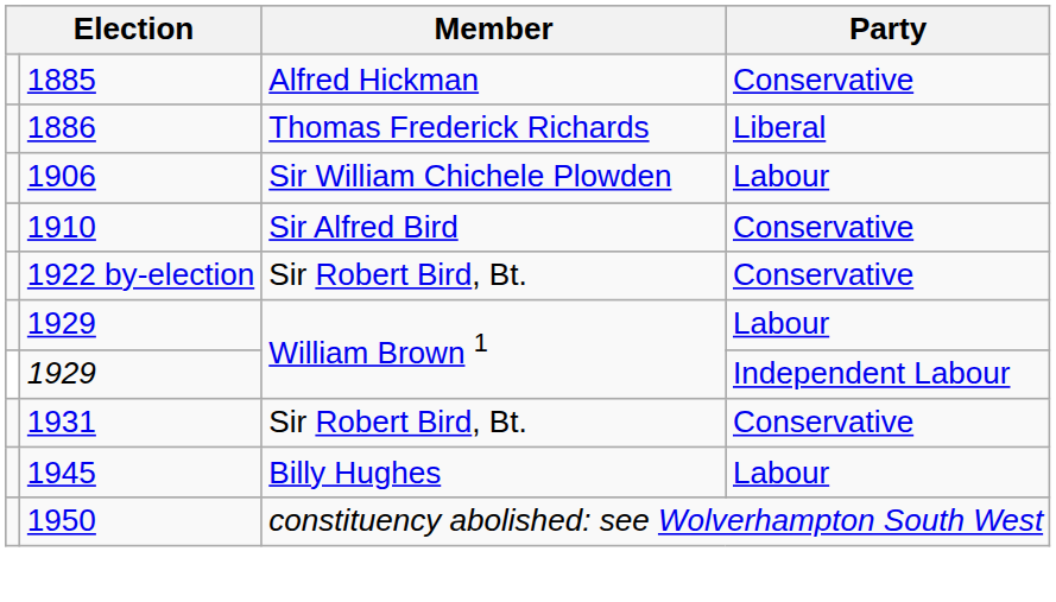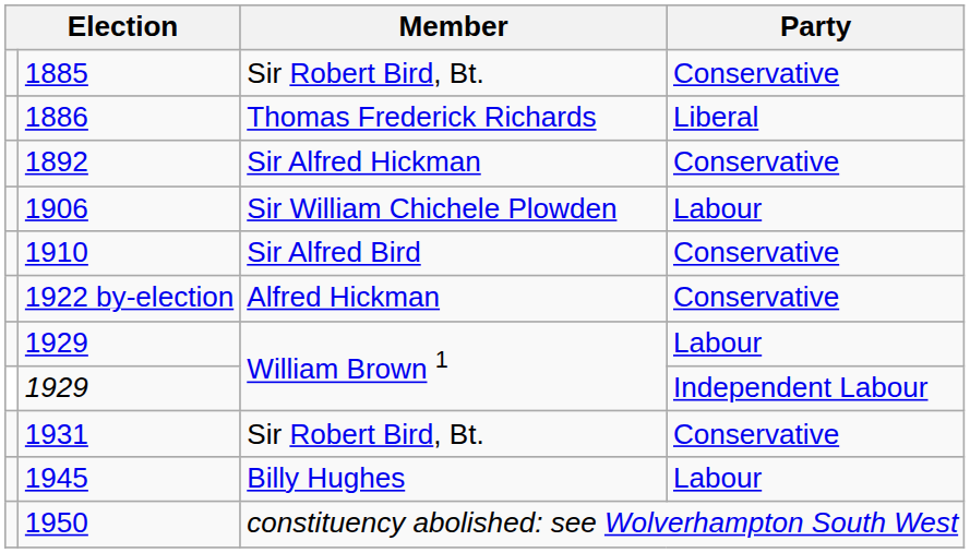1885 | Member: Alfred Hickman -> Sir Robert Bird, Bt.
+ row: 1892 | Sir Alfred Hickman | Conservative
1922 by-election | Member: Sir Robert Bird, Bt. -> Alfred Hickman
